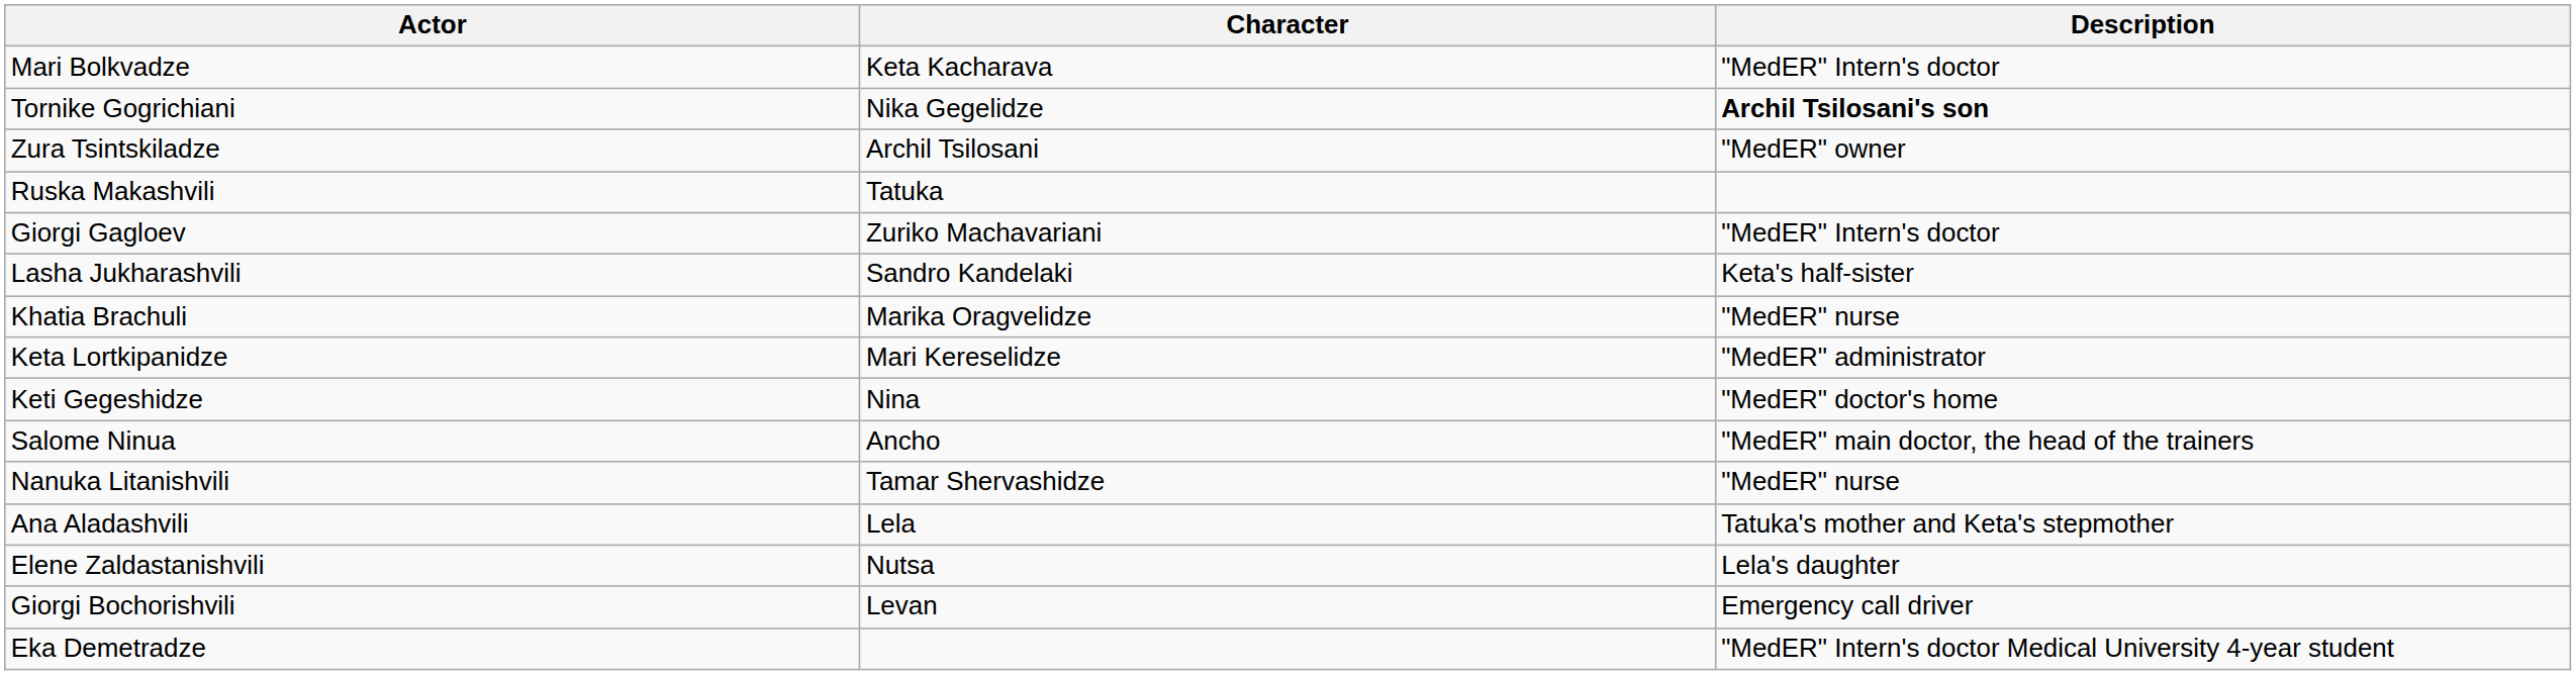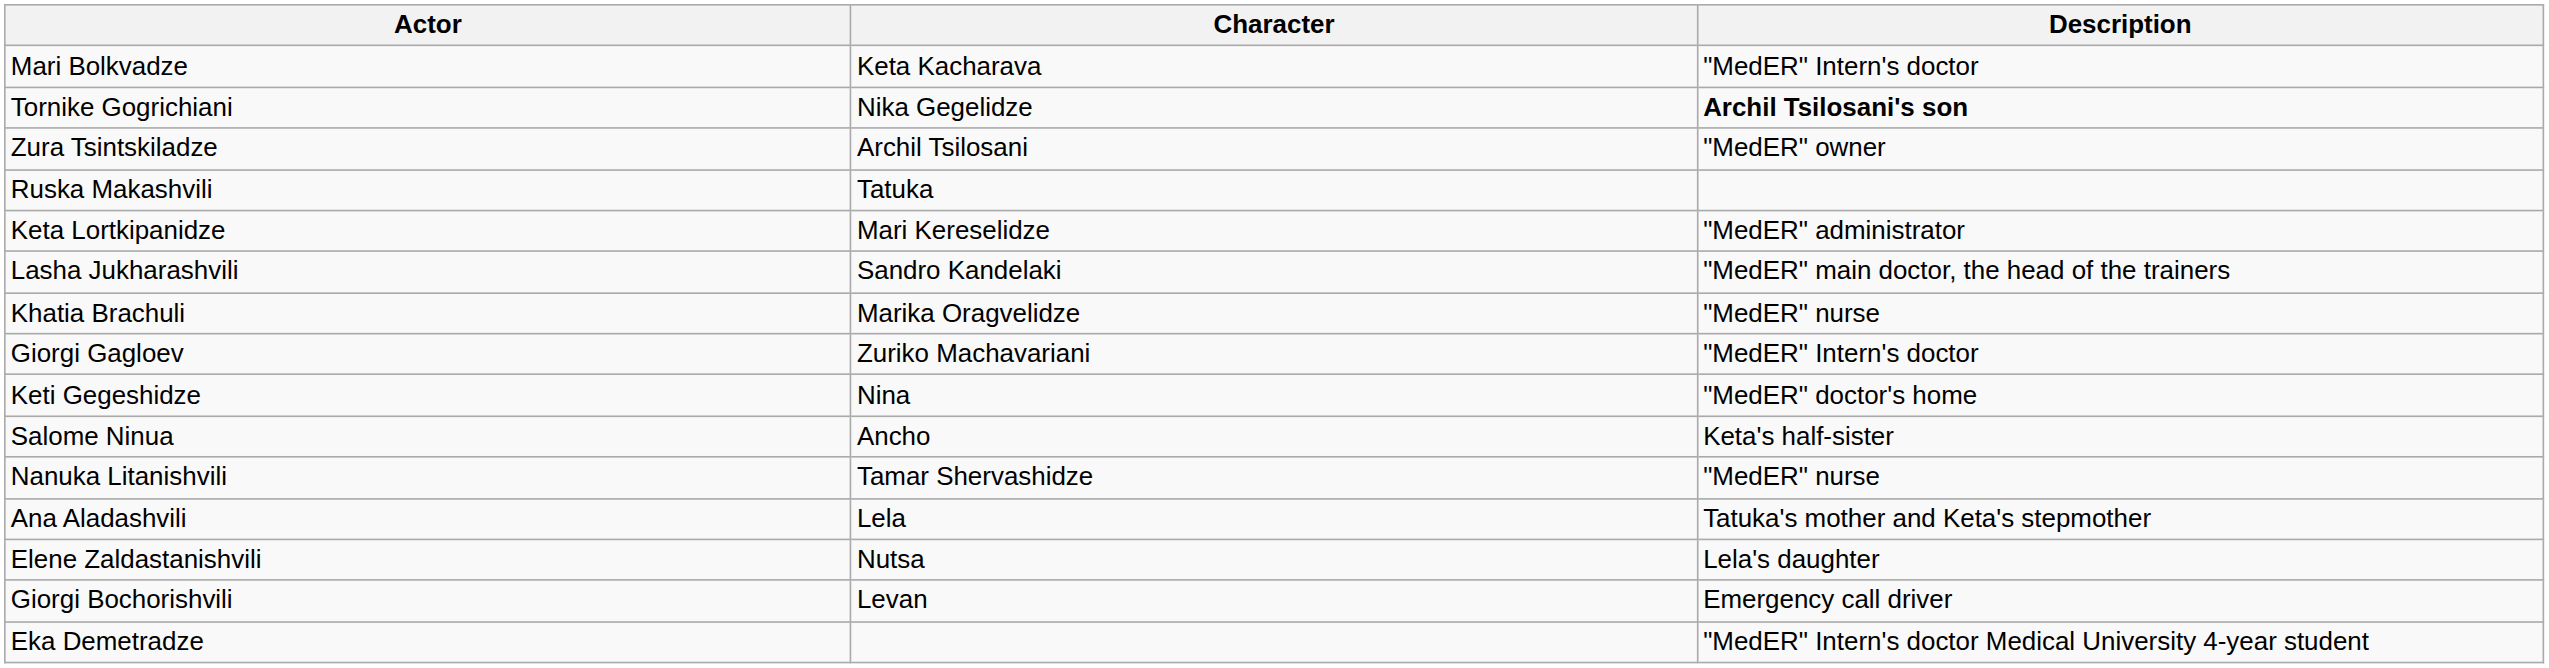rows swapped: Keta Lortkipanidze <-> Giorgi Gagloev
Lasha Jukharashvili | Description: Keta's half-sister -> "MedER" main doctor, the head of the trainers
Salome Ninua | Description: "MedER" main doctor, the head of the trainers -> Keta's half-sister
